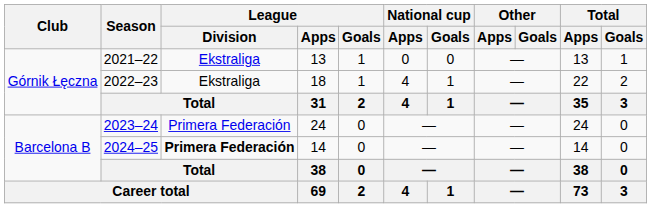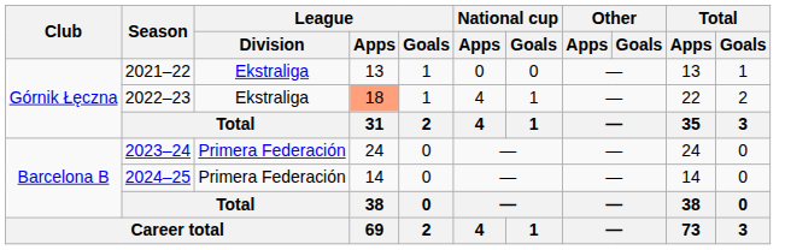2022–23 | League / Apps: no background -> lightsalmon background
2024–25 | League / Division: bold -> normal
